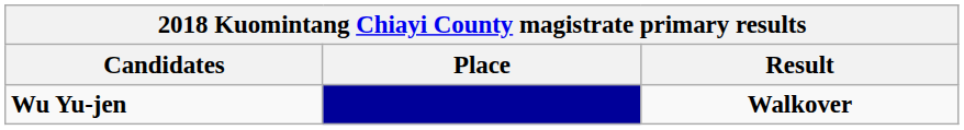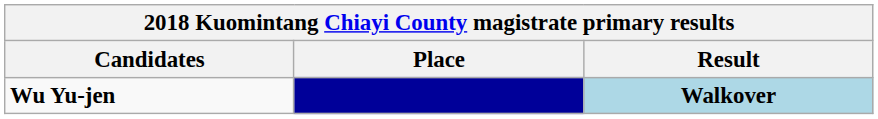Wu Yu-jen | Result: no background -> lightblue background
